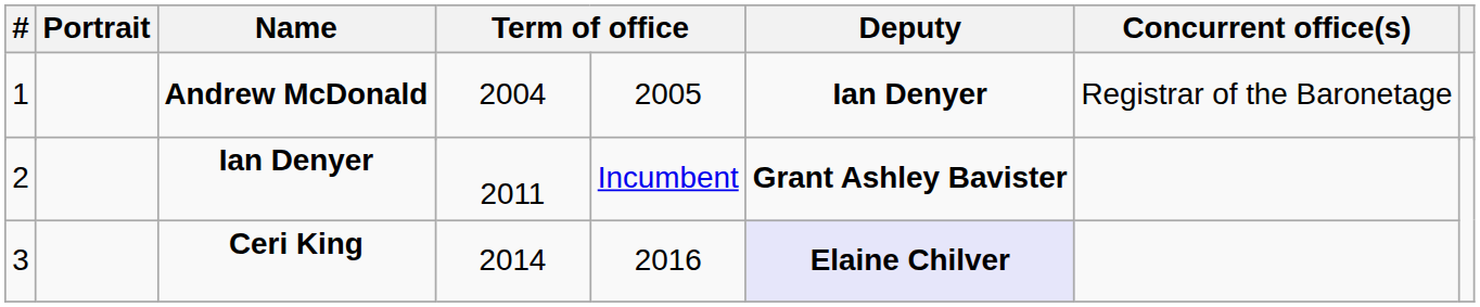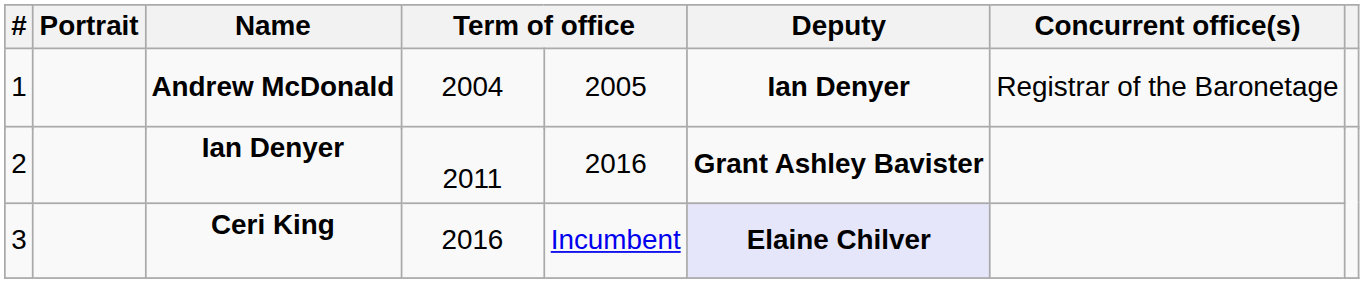2 | column 5: Incumbent -> 2016
3 | column 4: 2014 -> 2016
3 | column 5: 2016 -> Incumbent
